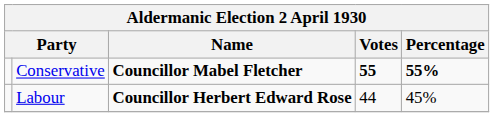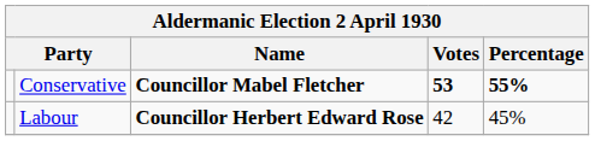Conservative | Votes: 55 -> 53
Labour | Votes: 44 -> 42
